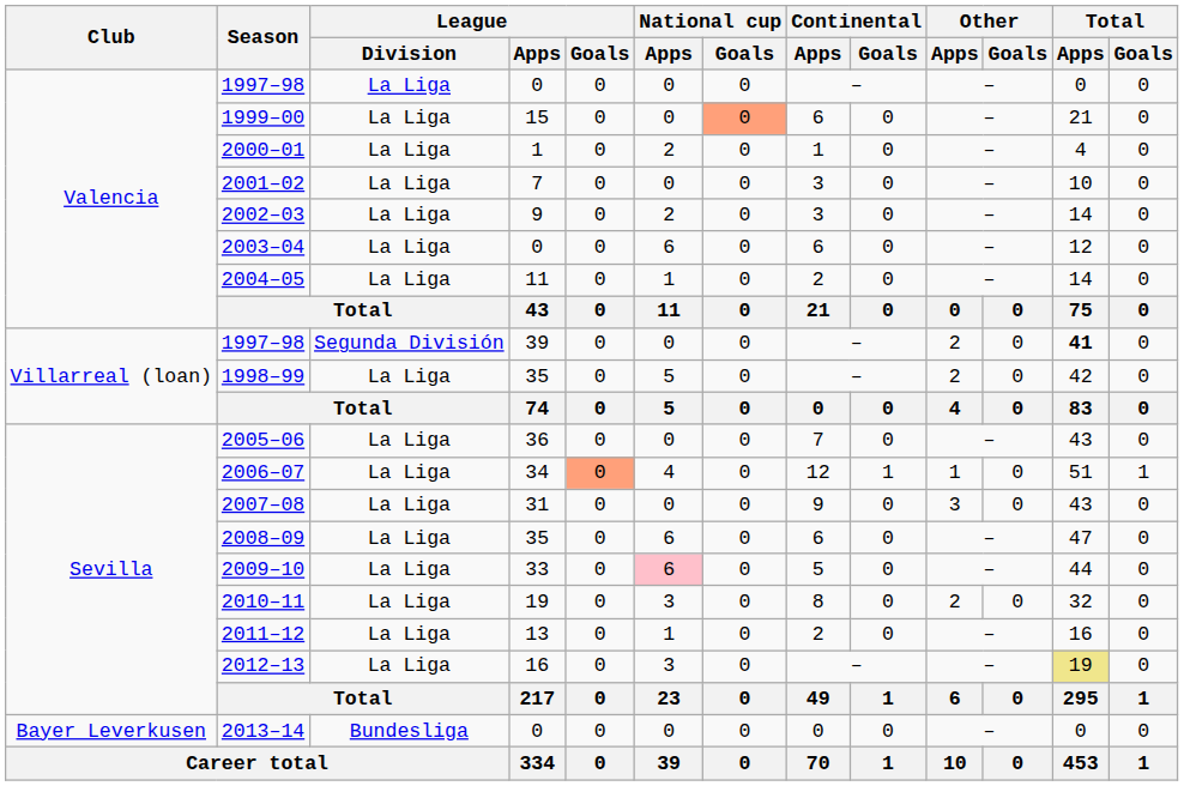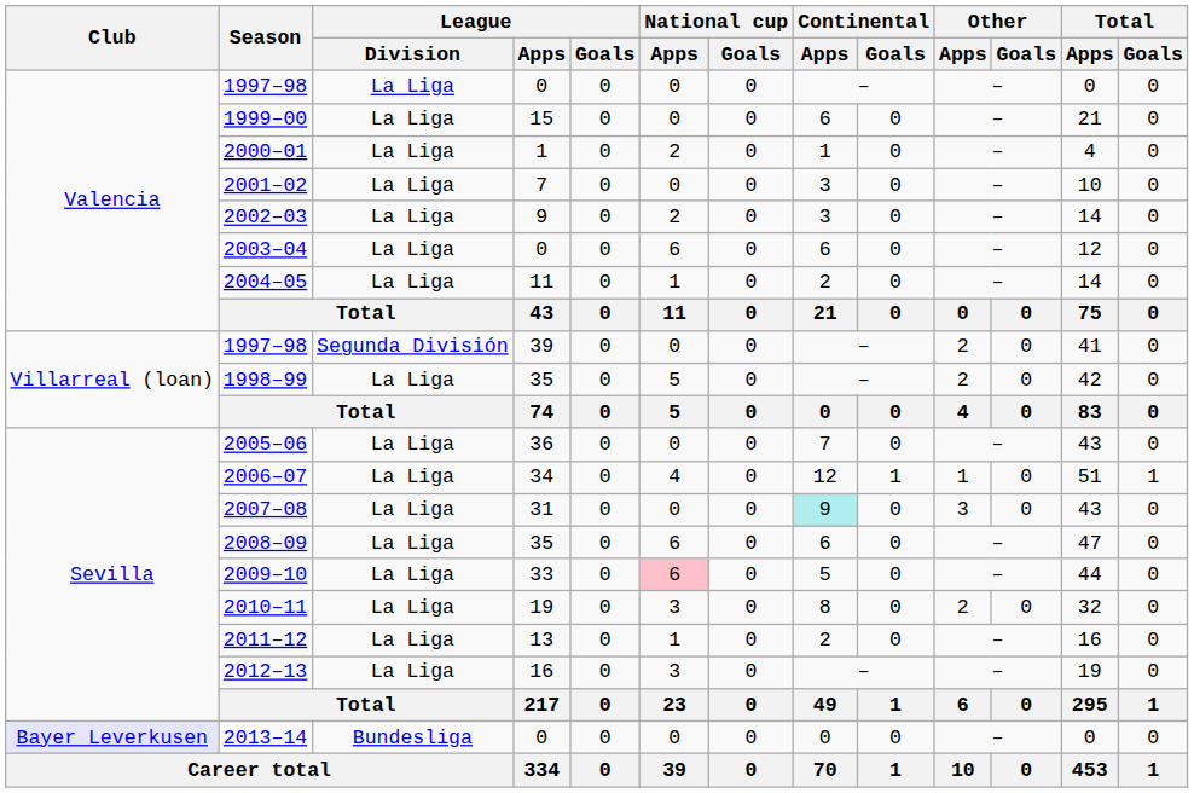1999–00 | National cup / Goals: lightsalmon background -> no background
1997–98 / 39 | Total / Apps: bold -> normal
2006–07 | League / Goals: lightsalmon background -> no background
2007–08 | Continental / Apps: no background -> paleturquoise background
2012–13 | Total / Apps: khaki background -> no background
2013–14 | Club: no background -> lavender background
